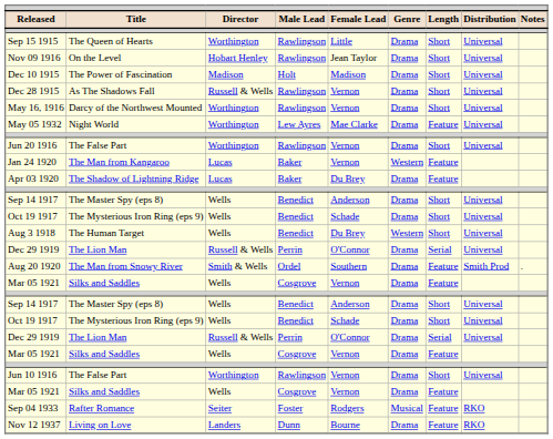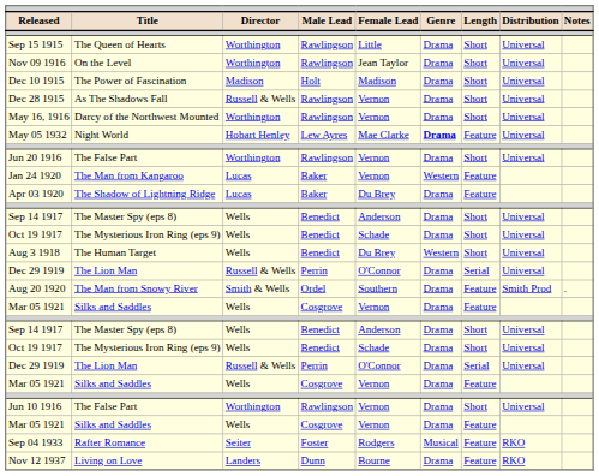Nov 09 1916 | Director: Hobart Henley -> Worthington
May 05 1932 | Director: Worthington -> Hobart Henley
May 05 1932 | Genre: normal -> bold
